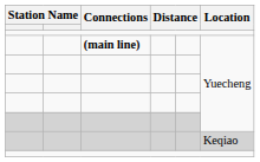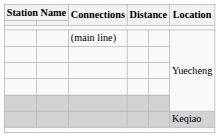(main line) | Connections: bold -> normal
